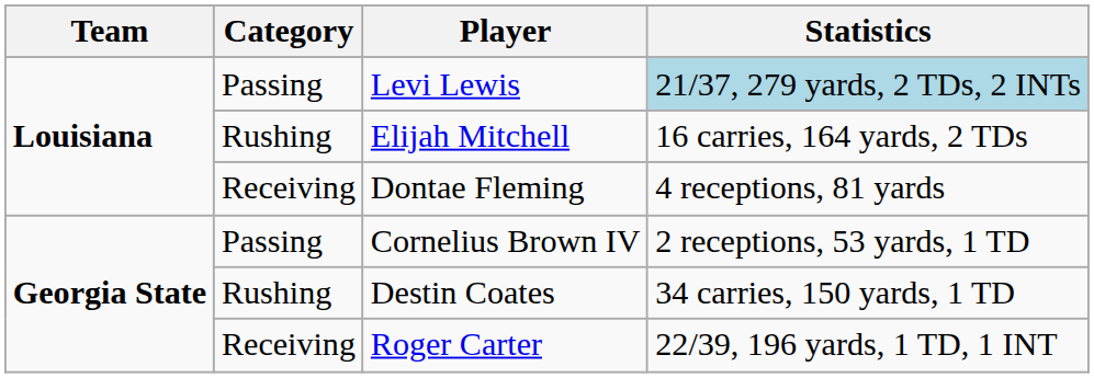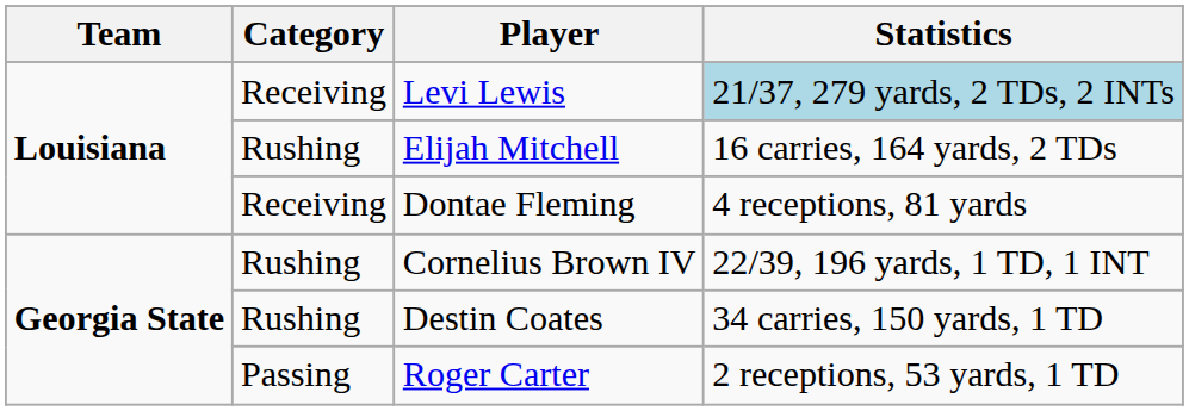Levi Lewis | Category: Passing -> Receiving
Cornelius Brown IV | Category: Passing -> Rushing
Cornelius Brown IV | Statistics: 2 receptions, 53 yards, 1 TD -> 22/39, 196 yards, 1 TD, 1 INT
Roger Carter | Category: Receiving -> Passing
Roger Carter | Statistics: 22/39, 196 yards, 1 TD, 1 INT -> 2 receptions, 53 yards, 1 TD
